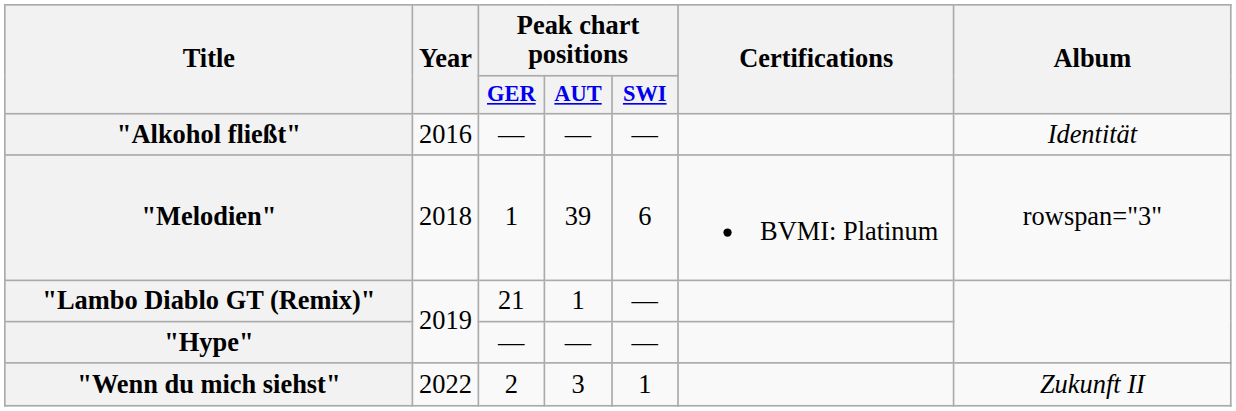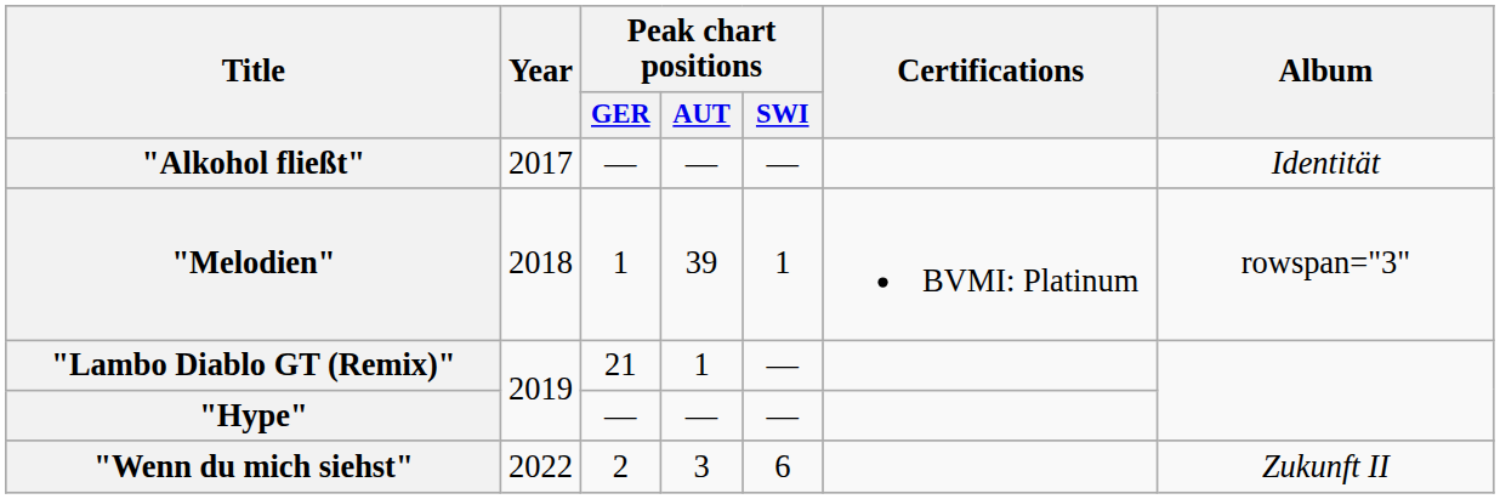"Alkohol fließt" | Year: 2016 -> 2017
"Melodien" | Peak chart positions / SWI: 6 -> 1
"Wenn du mich siehst" | Peak chart positions / SWI: 1 -> 6
